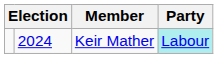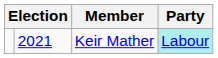Keir Mather | column 2: 2024 -> 2021
